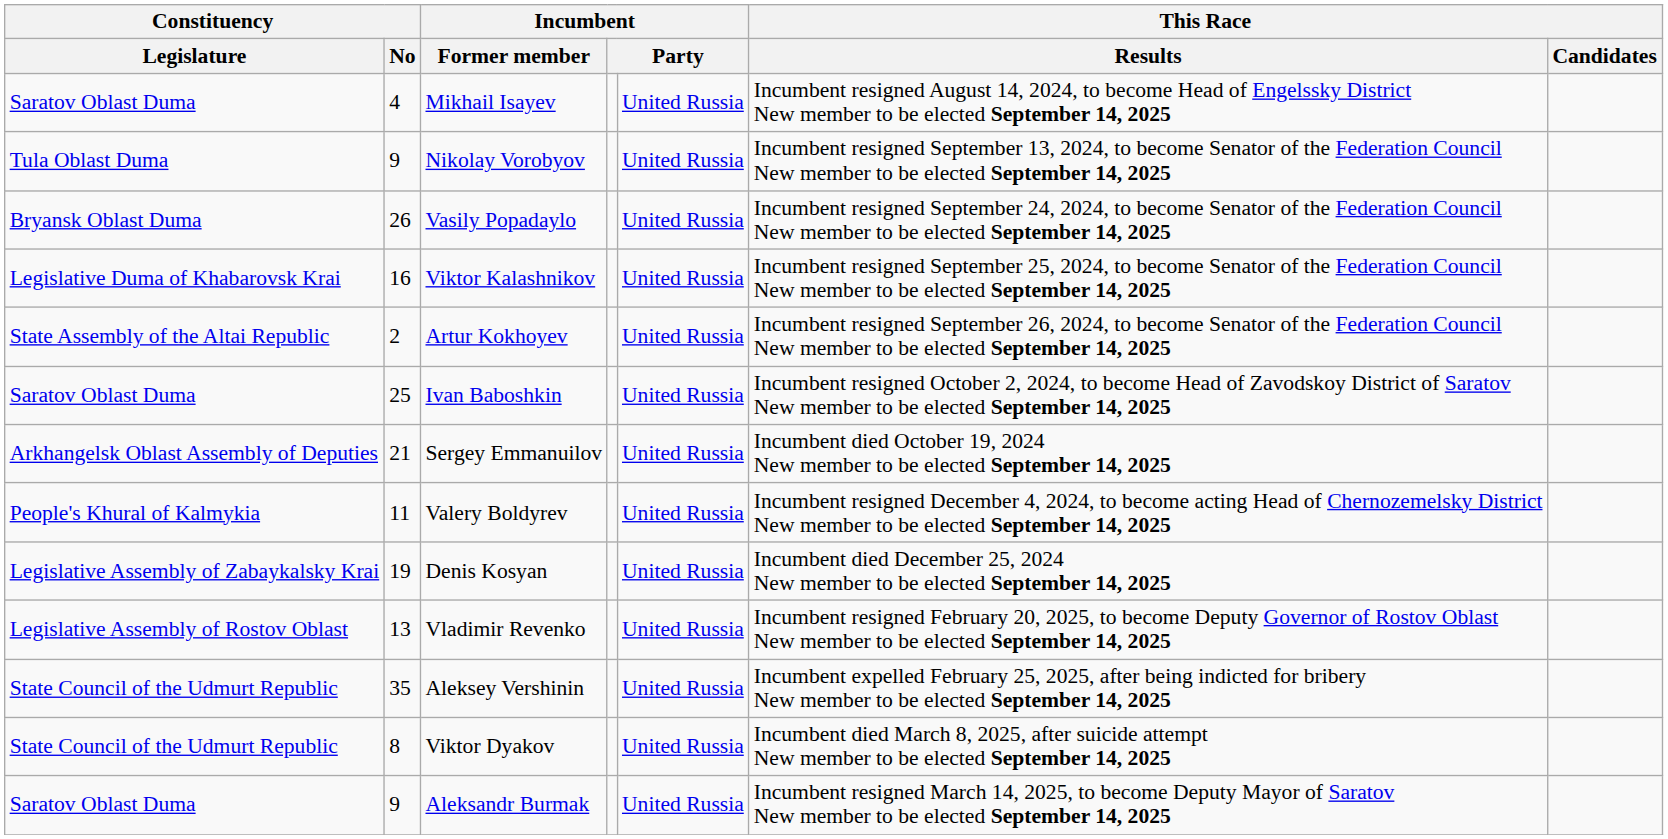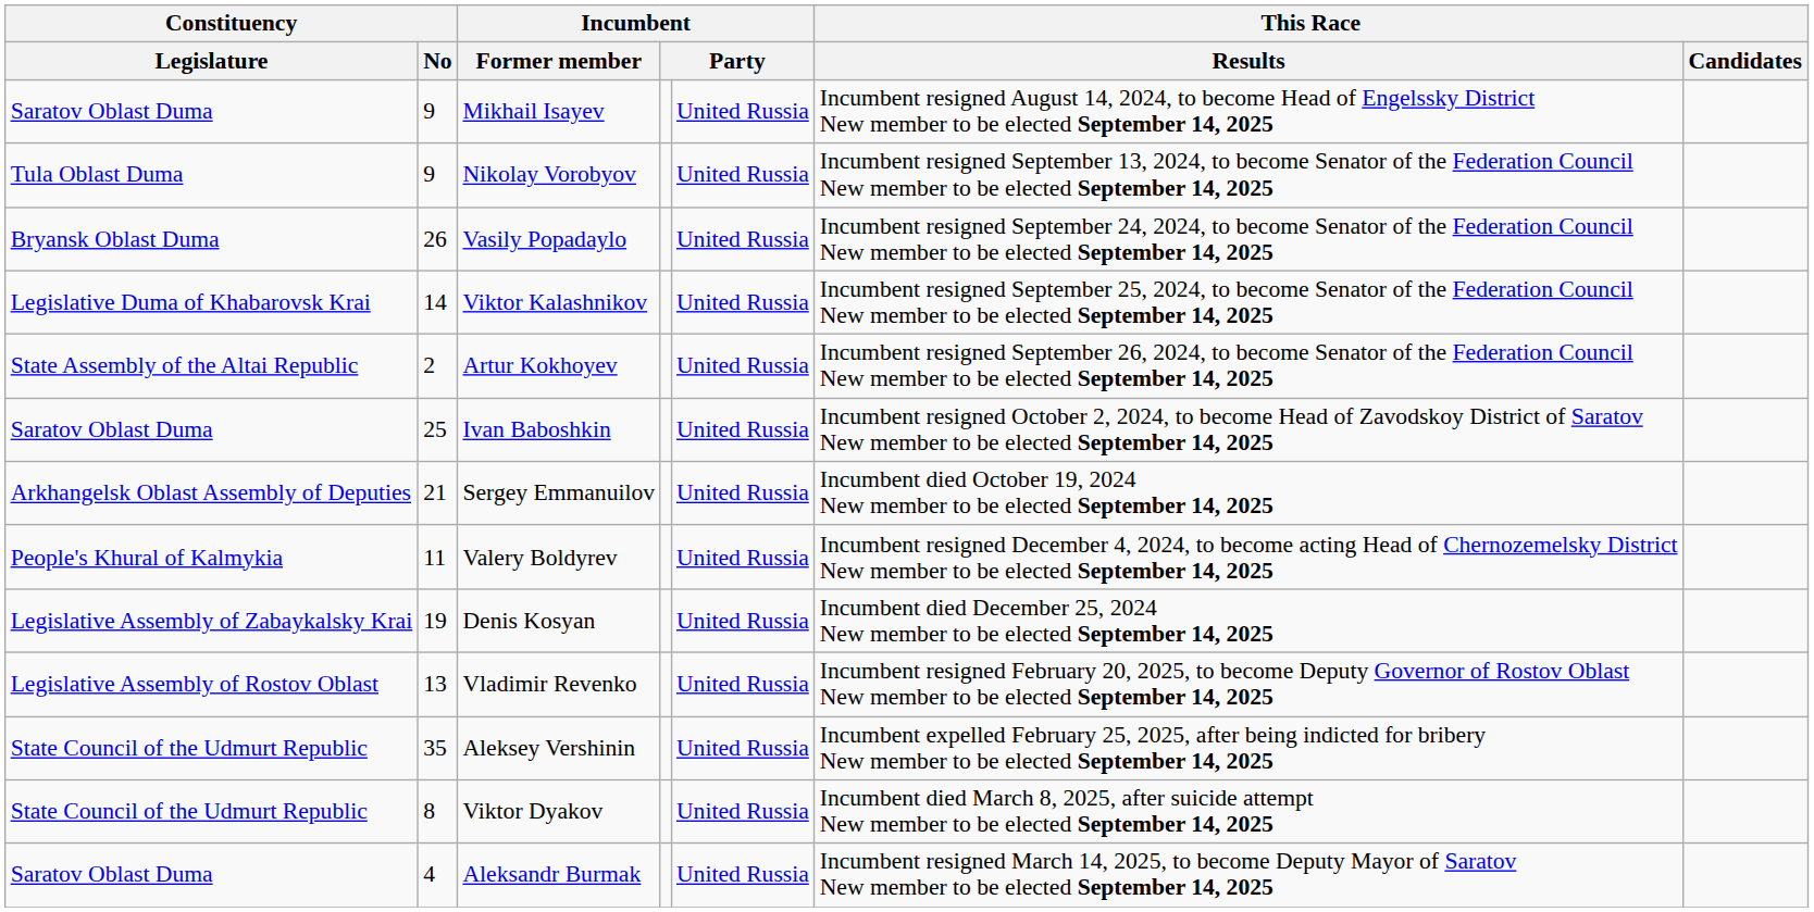Mikhail Isayev | Constituency / No: 4 -> 9
Viktor Kalashnikov | Constituency / No: 16 -> 14
Aleksandr Burmak | Constituency / No: 9 -> 4
